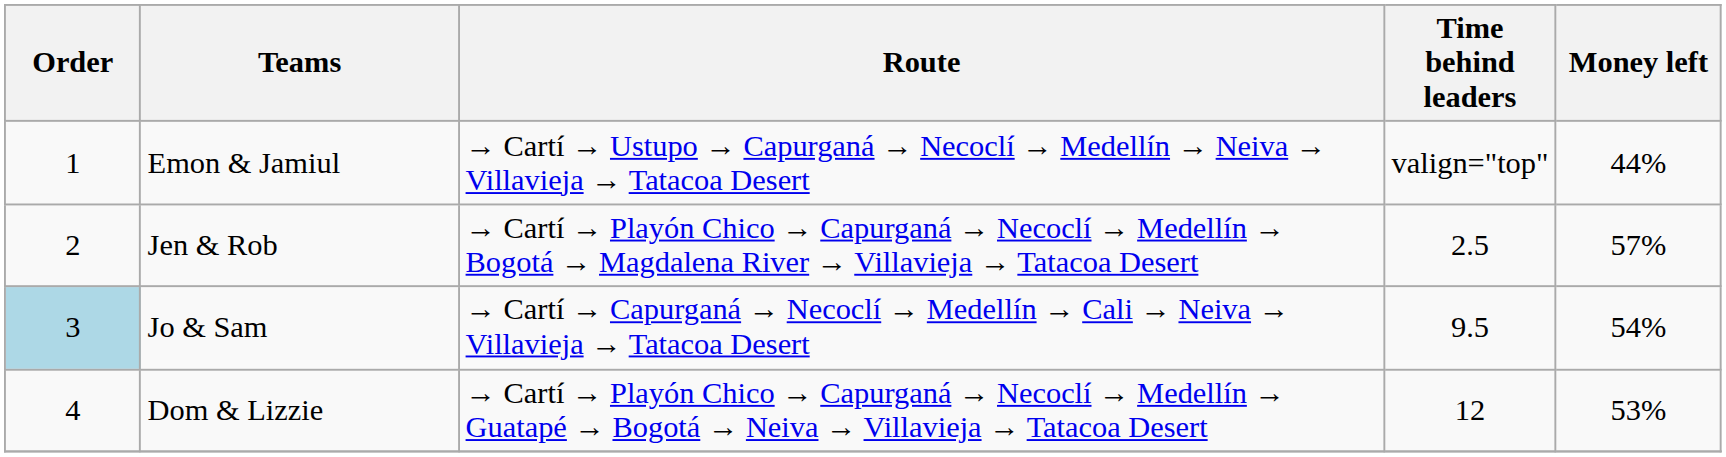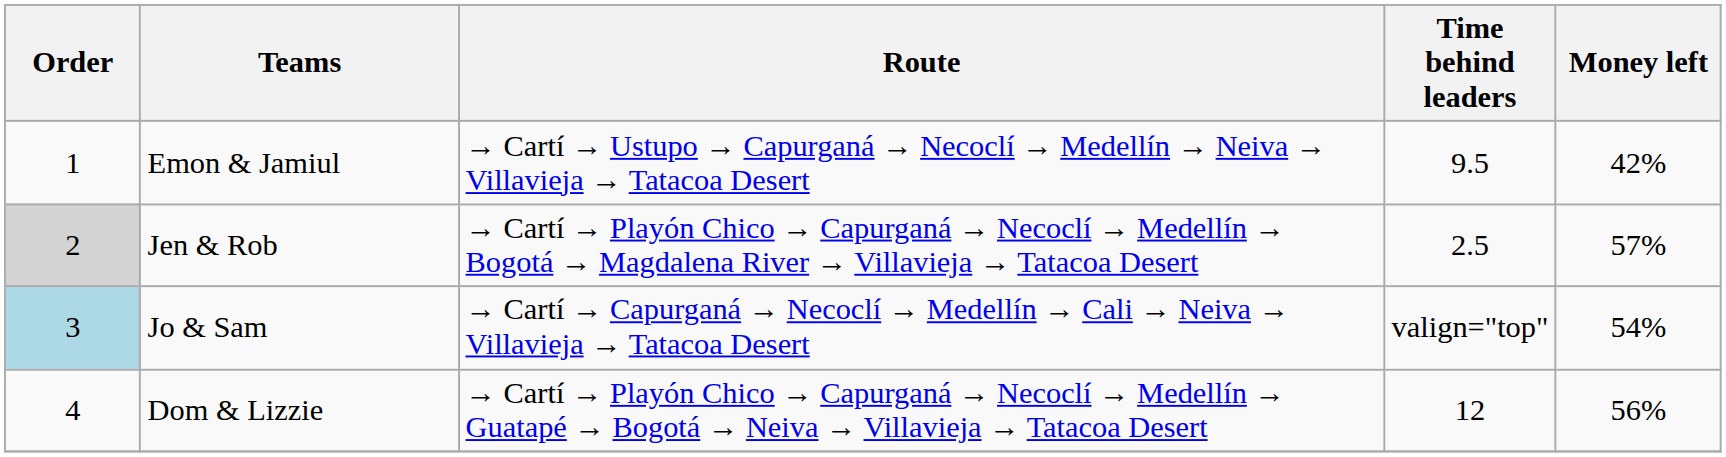Emon & Jamiul | Time behind leaders: valign="top" -> 9.5
Emon & Jamiul | Money left: 44% -> 42%
Jen & Rob | Order: no background -> lightgrey background
Jo & Sam | Time behind leaders: 9.5 -> valign="top"
Dom & Lizzie | Money left: 53% -> 56%
